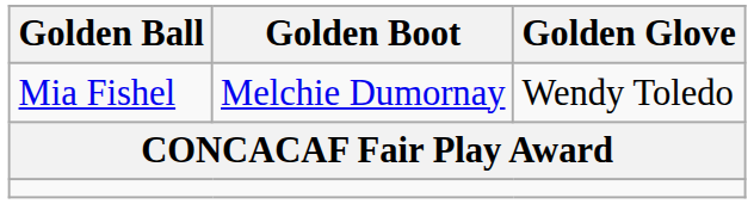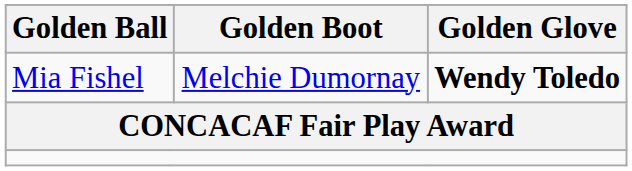Mia Fishel | Golden Glove: normal -> bold
